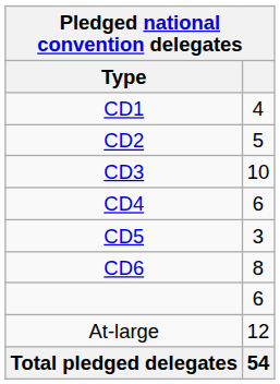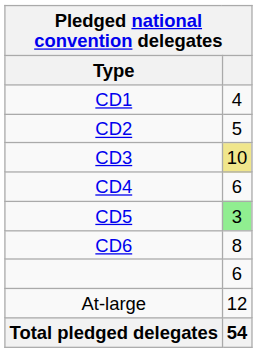CD3 | column 2: no background -> khaki background
CD5 | column 2: no background -> lightgreen background
